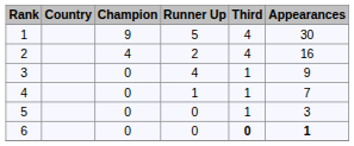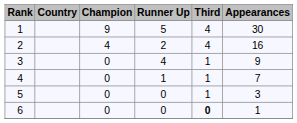6 | Appearances: bold -> normal
